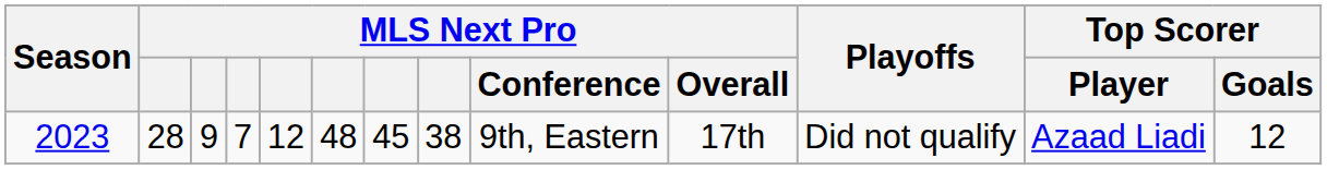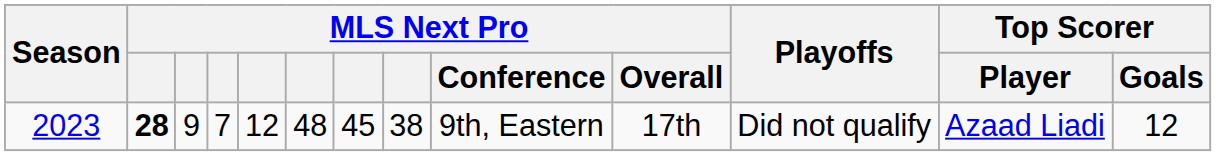2023 | column 2: normal -> bold
